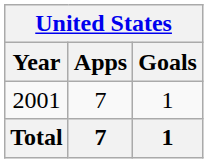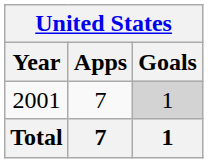2001 | Goals: no background -> lightgrey background
